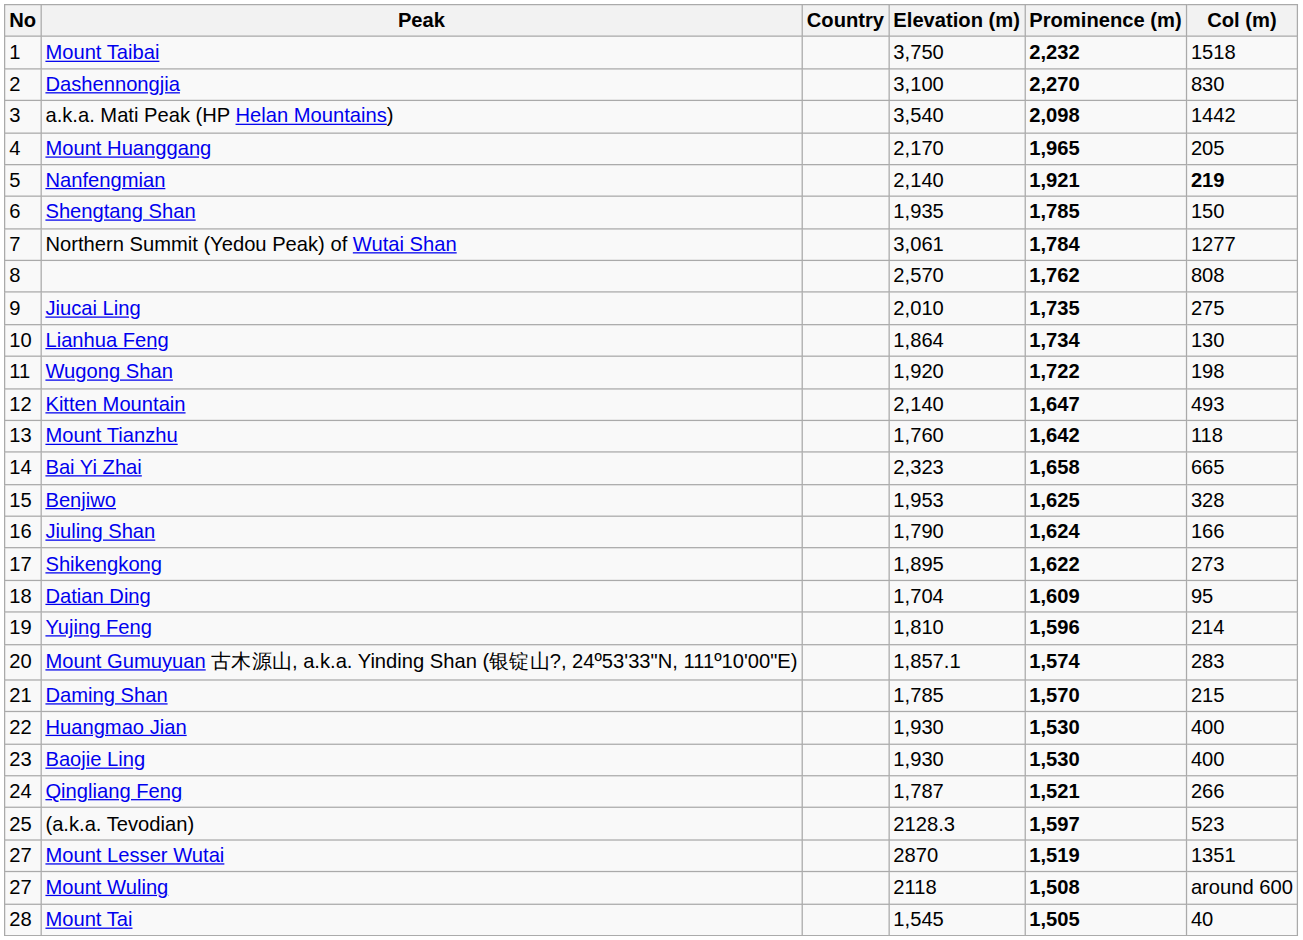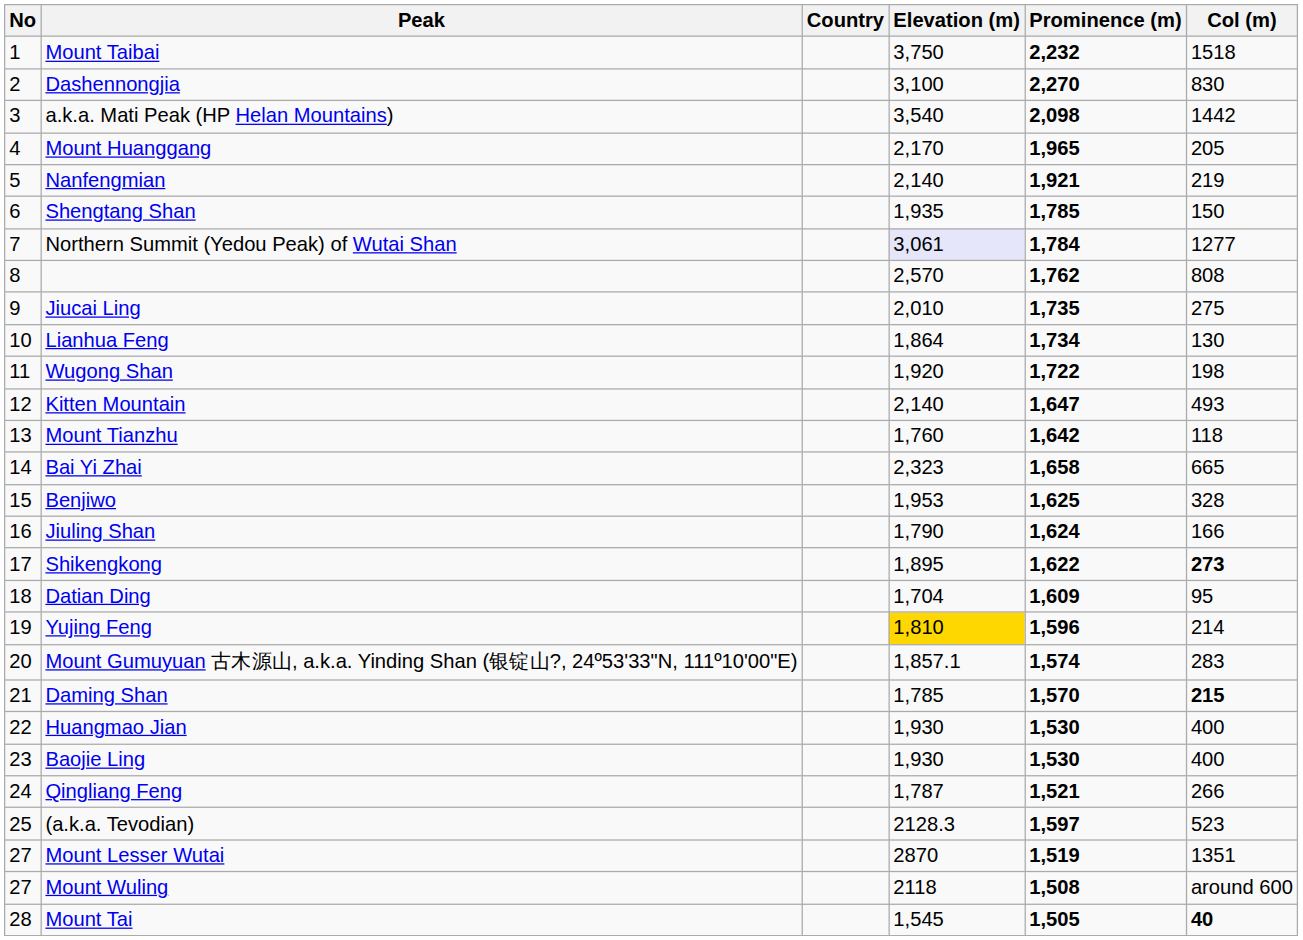Nanfengmian | Col (m): bold -> normal
Northern Summit (Yedou Peak) of Wutai Shan | Elevation (m): no background -> lavender background
Shikengkong | Col (m): normal -> bold
Yujing Feng | Elevation (m): no background -> gold background
Daming Shan | Col (m): normal -> bold
Mount Tai | Col (m): normal -> bold
